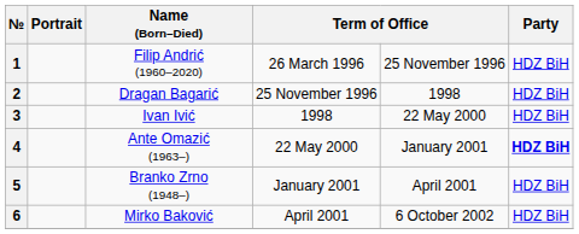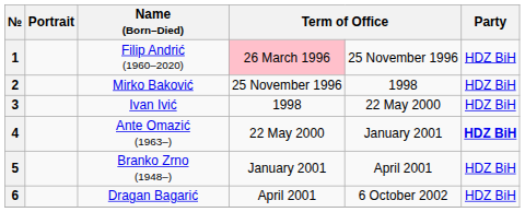1 | column 4: no background -> pink background
2 | Name (Born–Died): Dragan Bagarić -> Mirko Baković
6 | Name (Born–Died): Mirko Baković -> Dragan Bagarić
